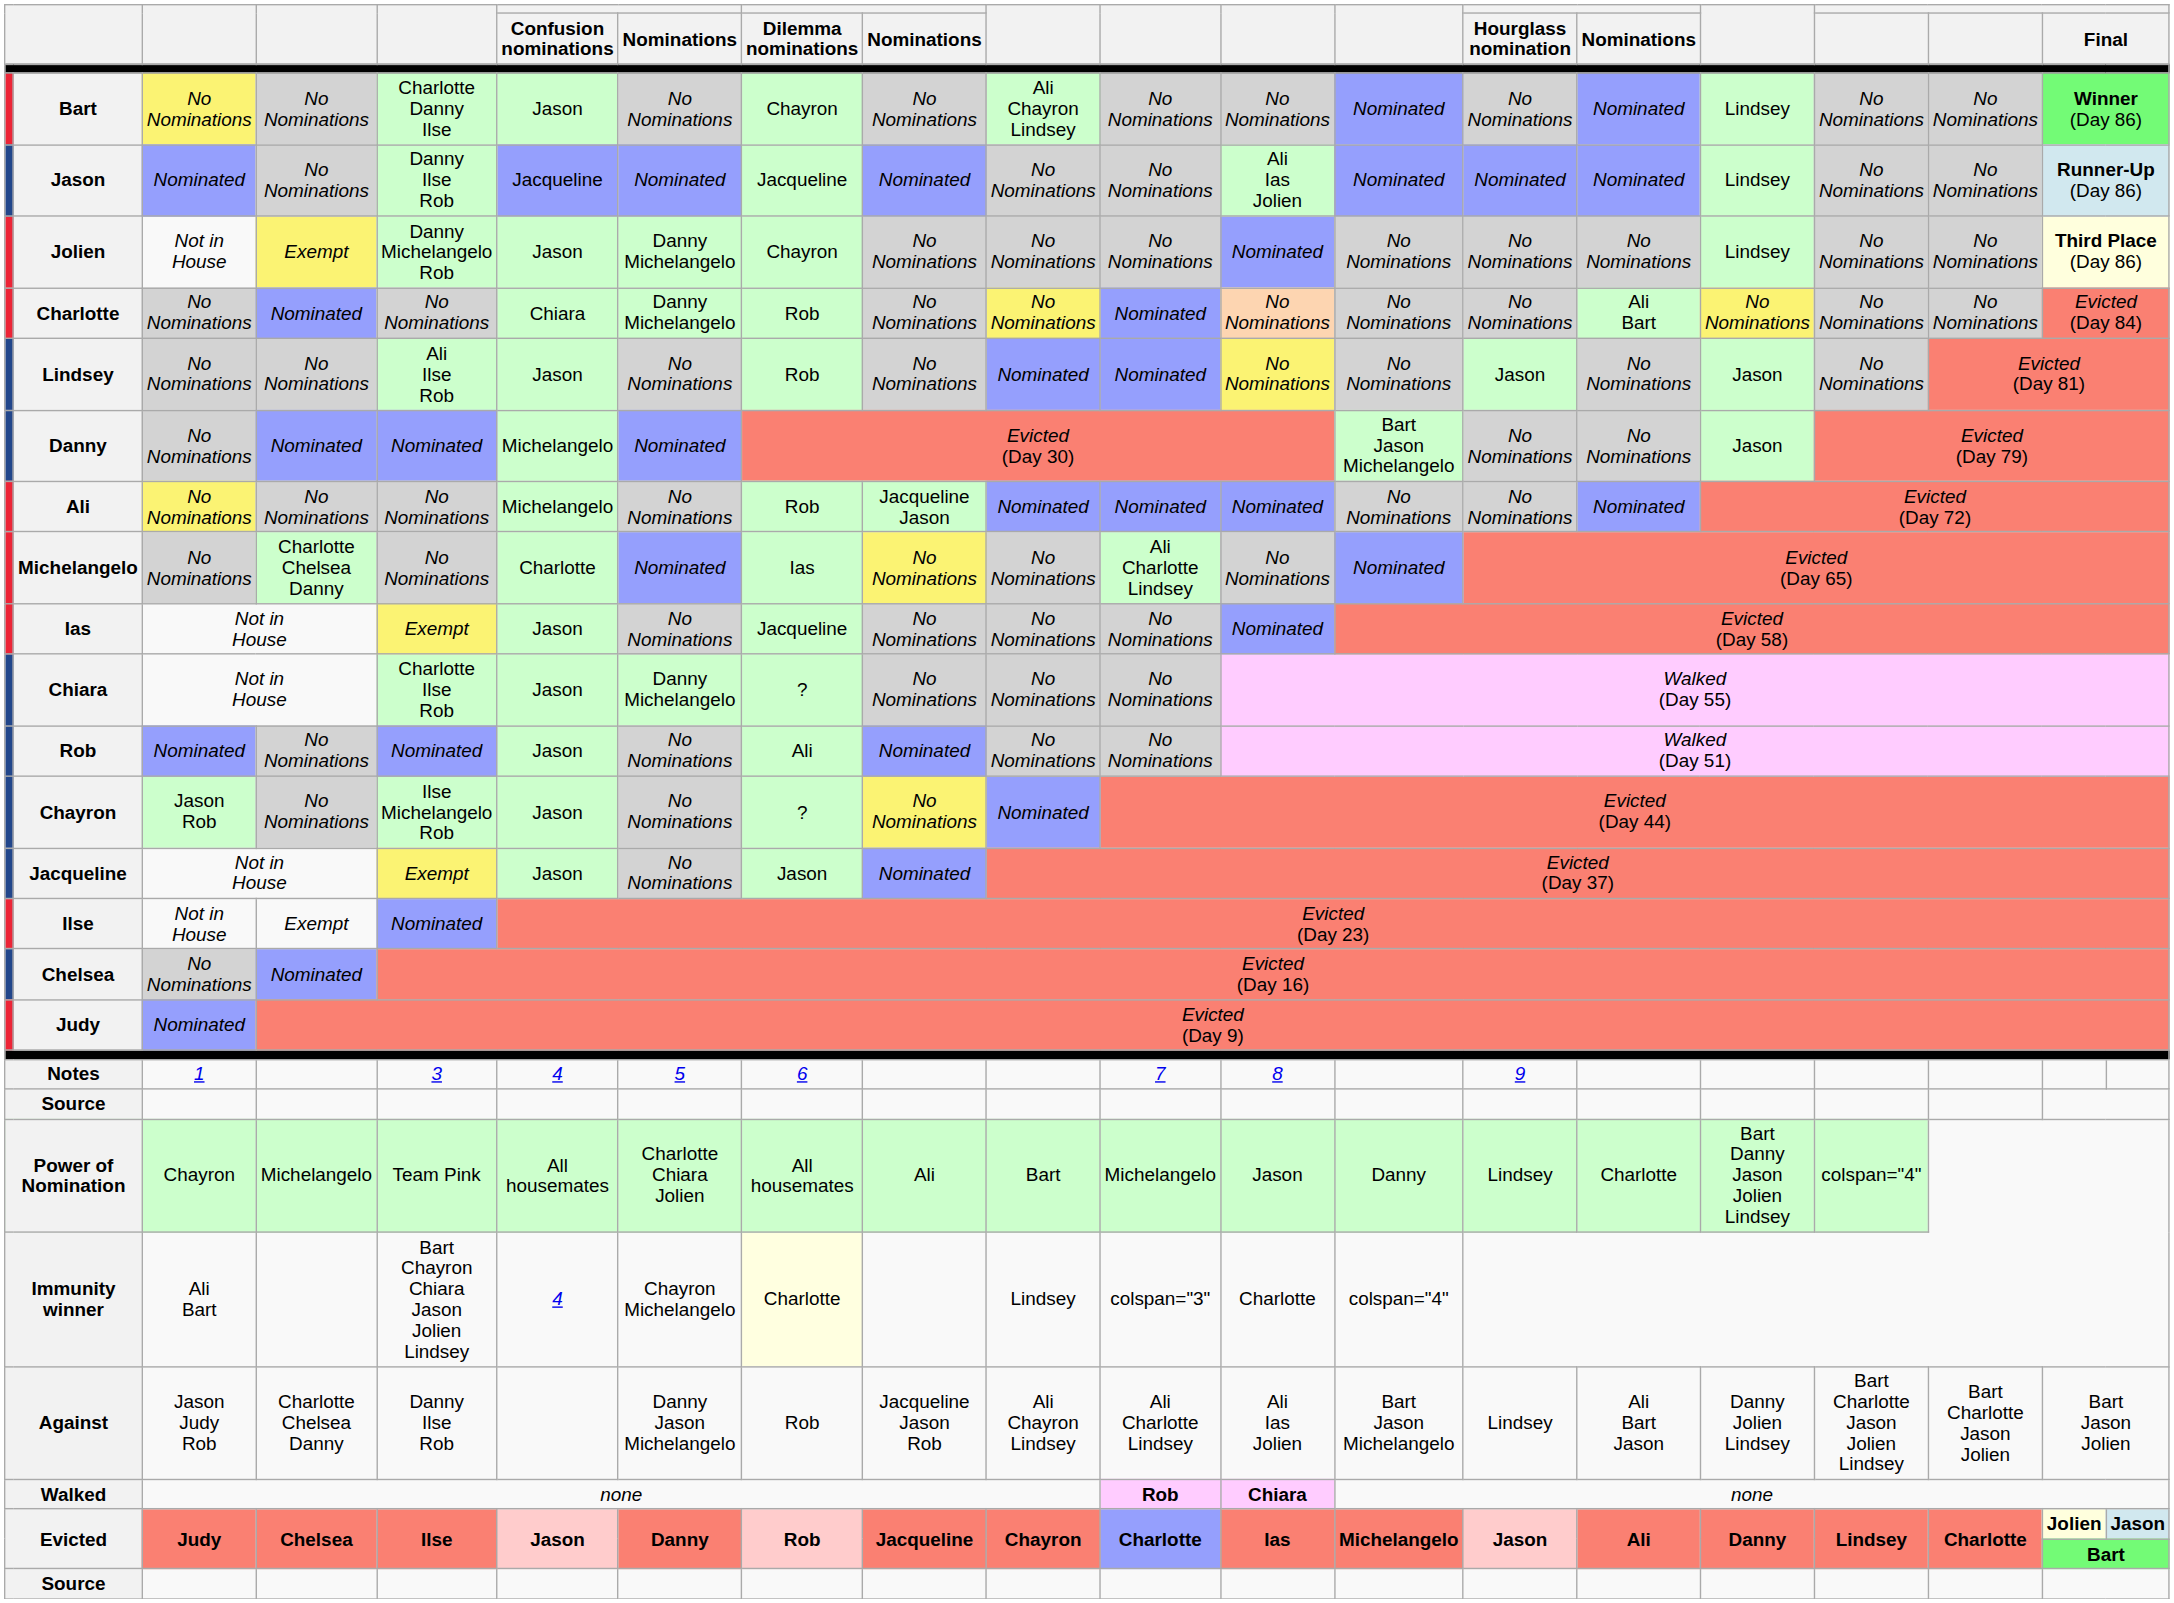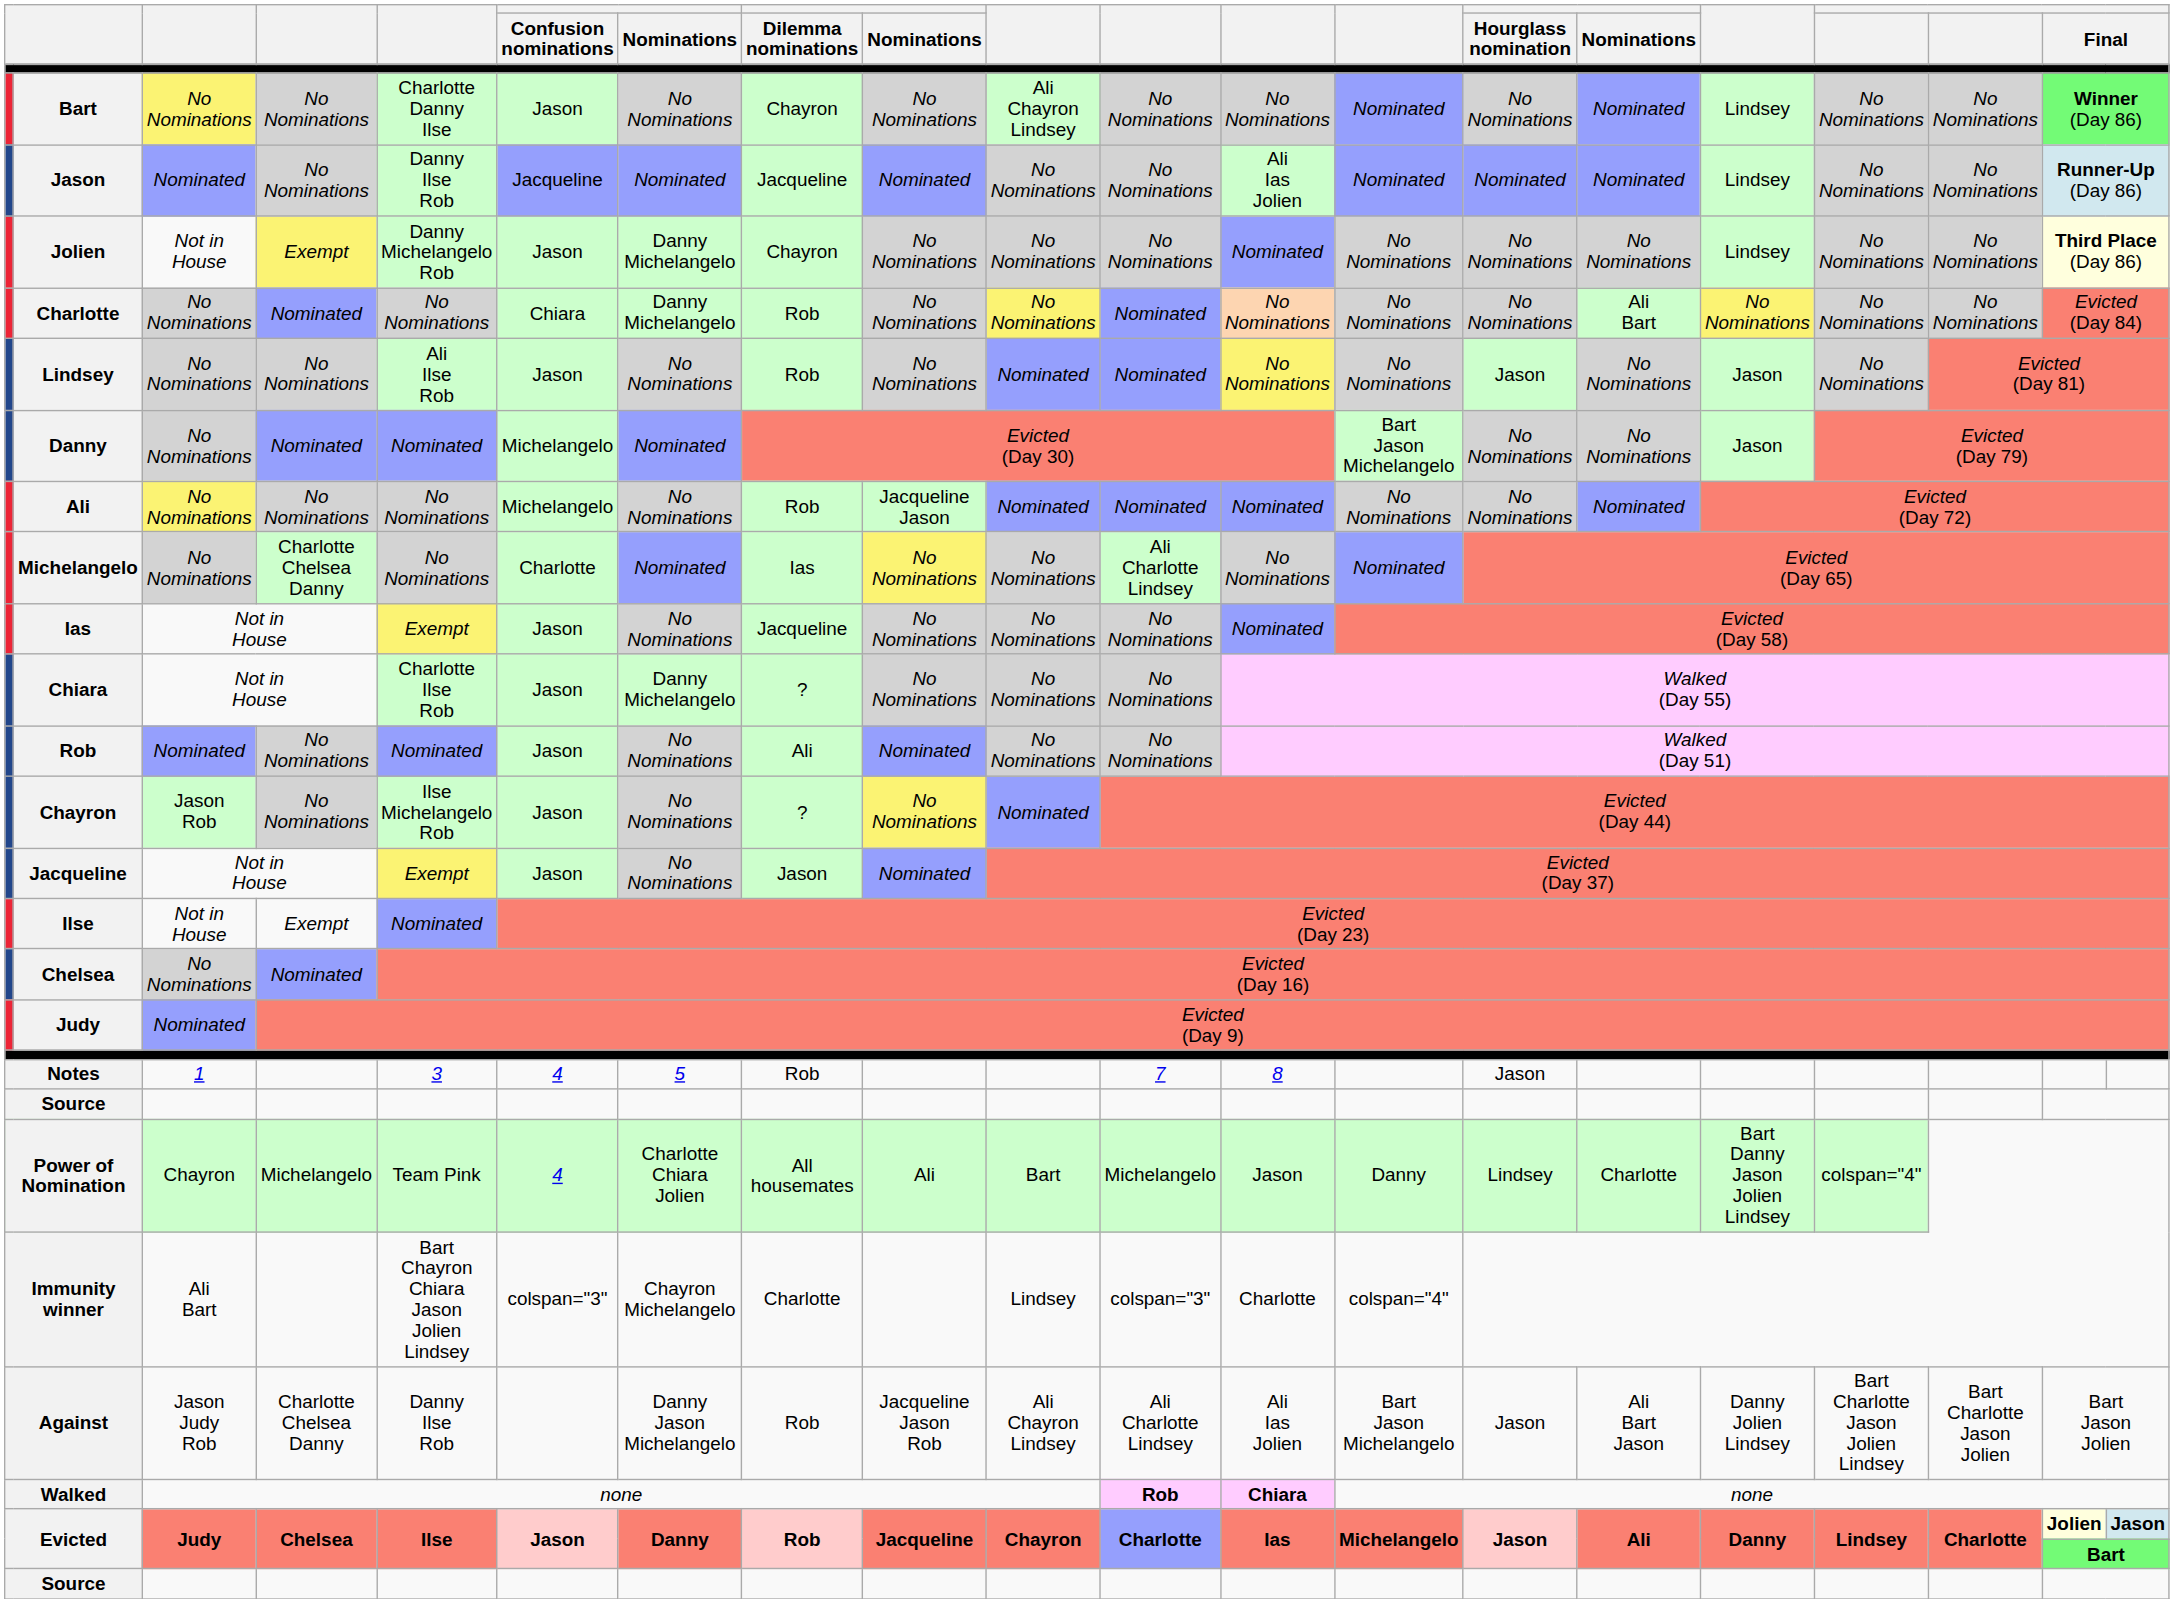Notes | Dilemma nominations: 6 -> Rob
Notes | Hourglass nomination: 9 -> Jason
Power of Nomination | Confusion nominations: All housemates -> 4
Immunity winner | Confusion nominations: 4 -> colspan="3"
Immunity winner | Dilemma nominations: lightyellow background -> no background
Against | Hourglass nomination: Lindsey -> Jason
